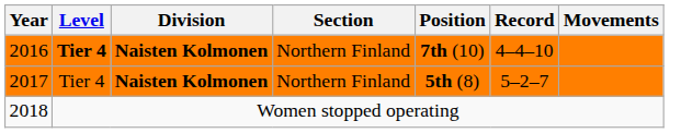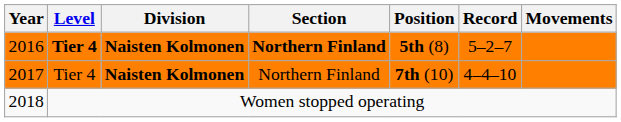2016 | Section: normal -> bold
2016 | Position: 7th (10) -> 5th (8)
2016 | Record: 4–4–10 -> 5–2–7
2017 | Position: 5th (8) -> 7th (10)
2017 | Record: 5–2–7 -> 4–4–10
